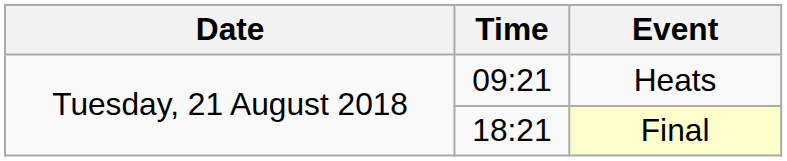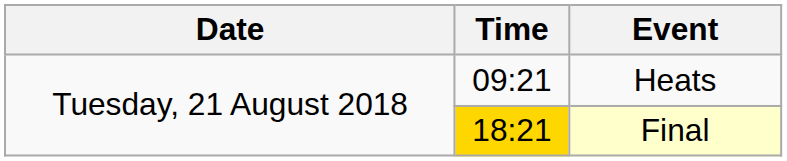Final | Time: no background -> gold background
